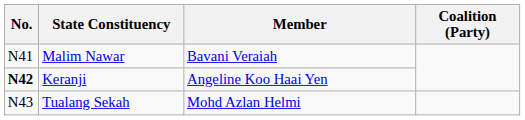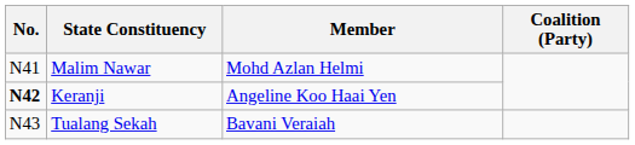Malim Nawar | Member: Bavani Veraiah -> Mohd Azlan Helmi
Tualang Sekah | Member: Mohd Azlan Helmi -> Bavani Veraiah
